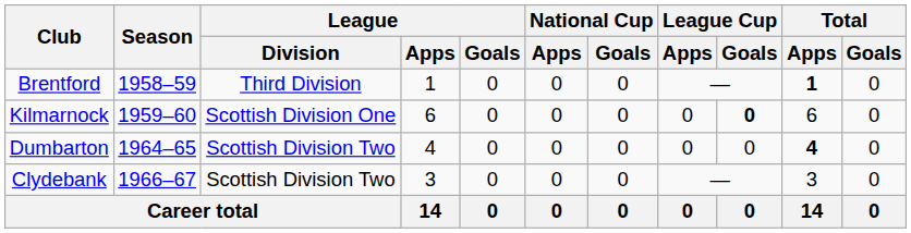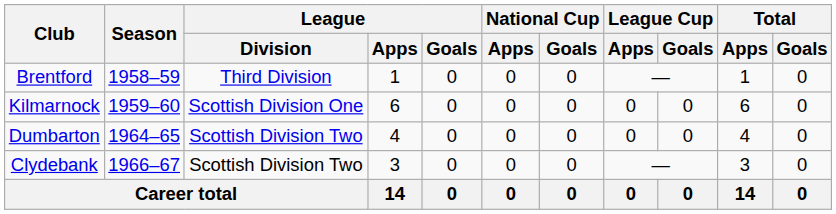Brentford | Total / Apps: bold -> normal
Kilmarnock | League Cup / Goals: bold -> normal
Dumbarton | Total / Apps: bold -> normal
